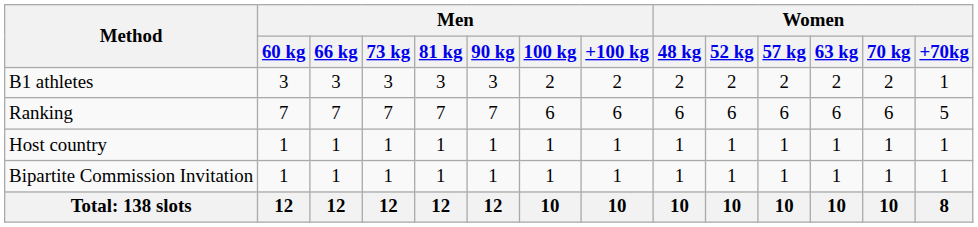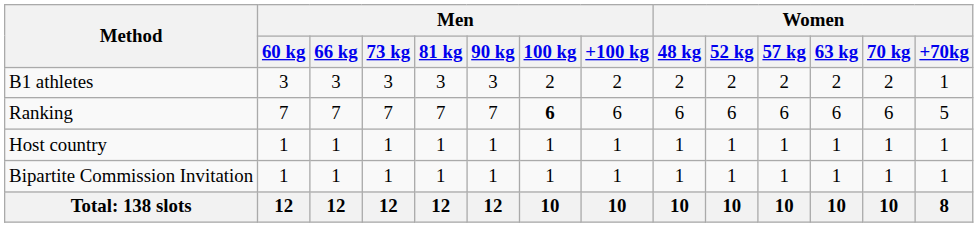Ranking | Men / 100 kg: normal -> bold
